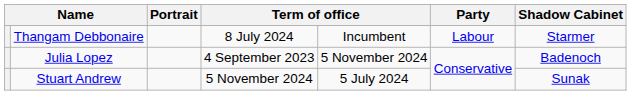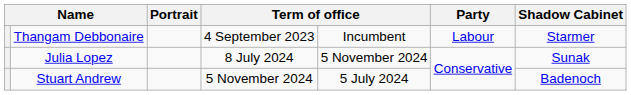Thangam Debbonaire | column 4: 8 July 2024 -> 4 September 2023
Julia Lopez | column 4: 4 September 2023 -> 8 July 2024
Julia Lopez | Shadow Cabinet: Badenoch -> Sunak
Stuart Andrew | Shadow Cabinet: Sunak -> Badenoch
